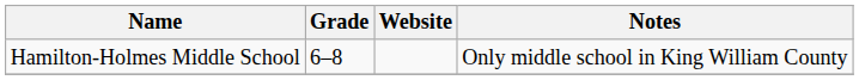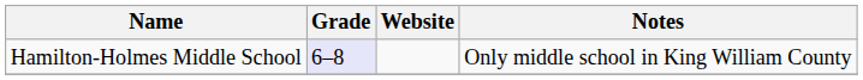Hamilton-Holmes Middle School | Grade: no background -> lavender background
